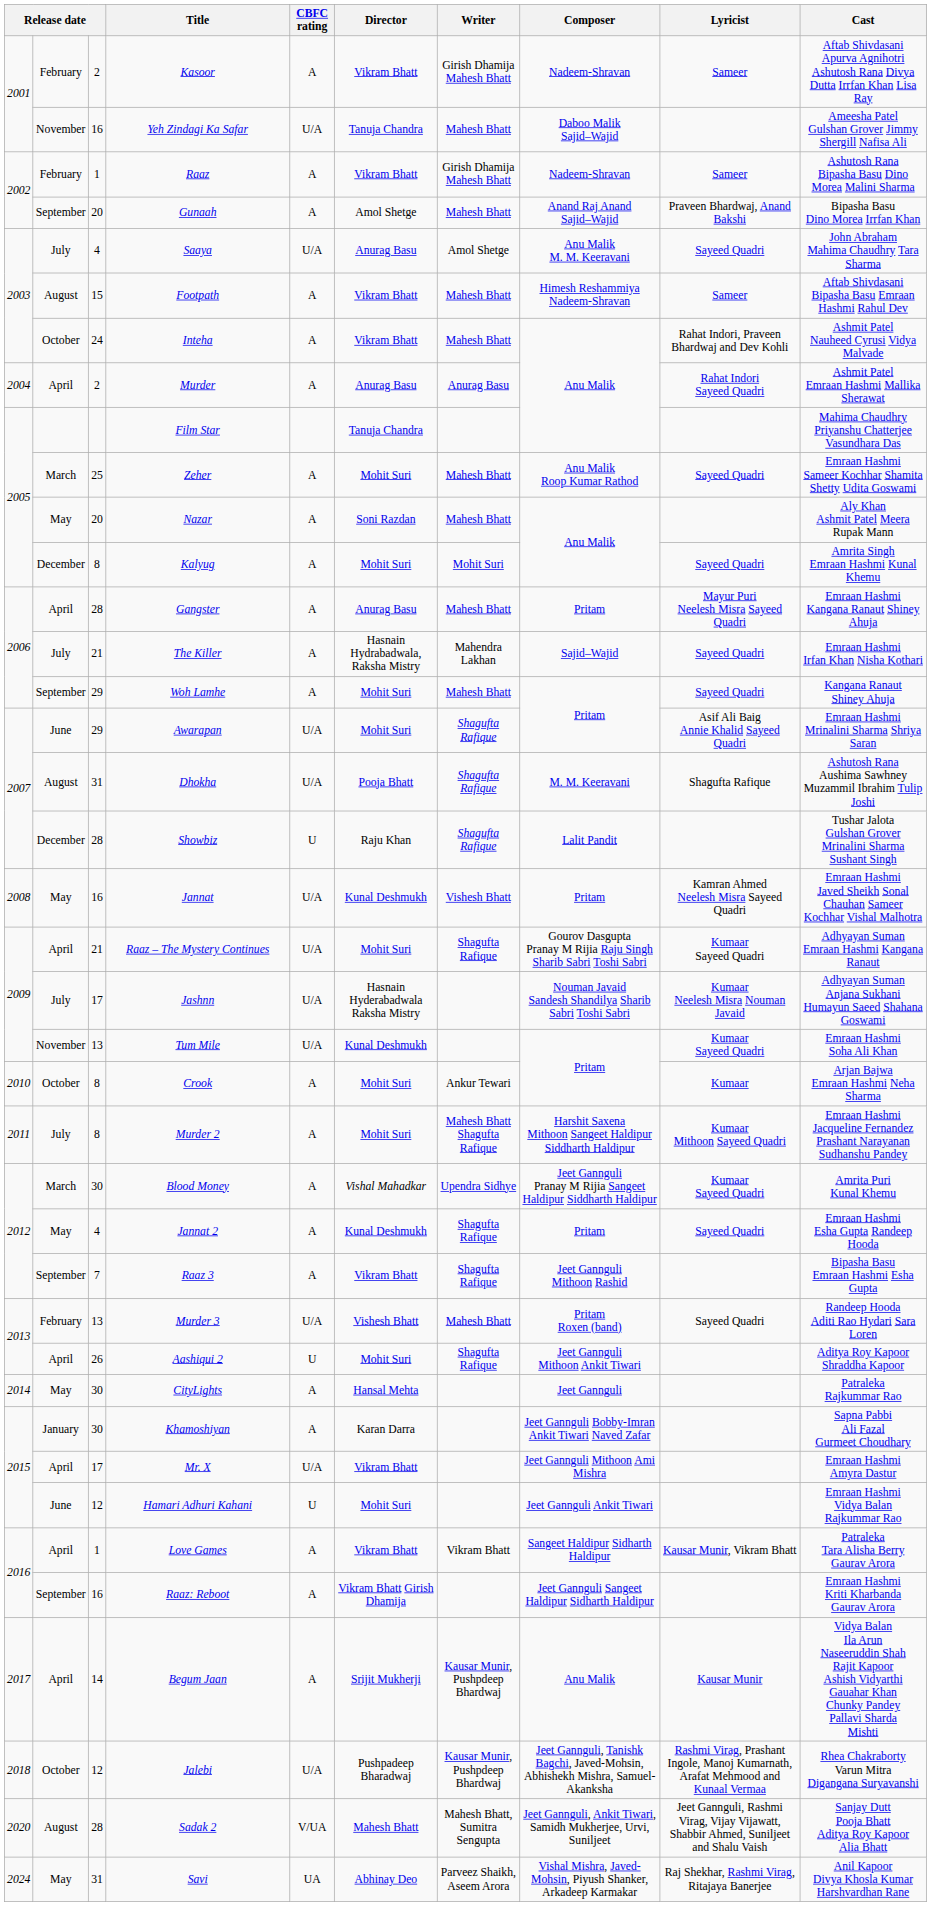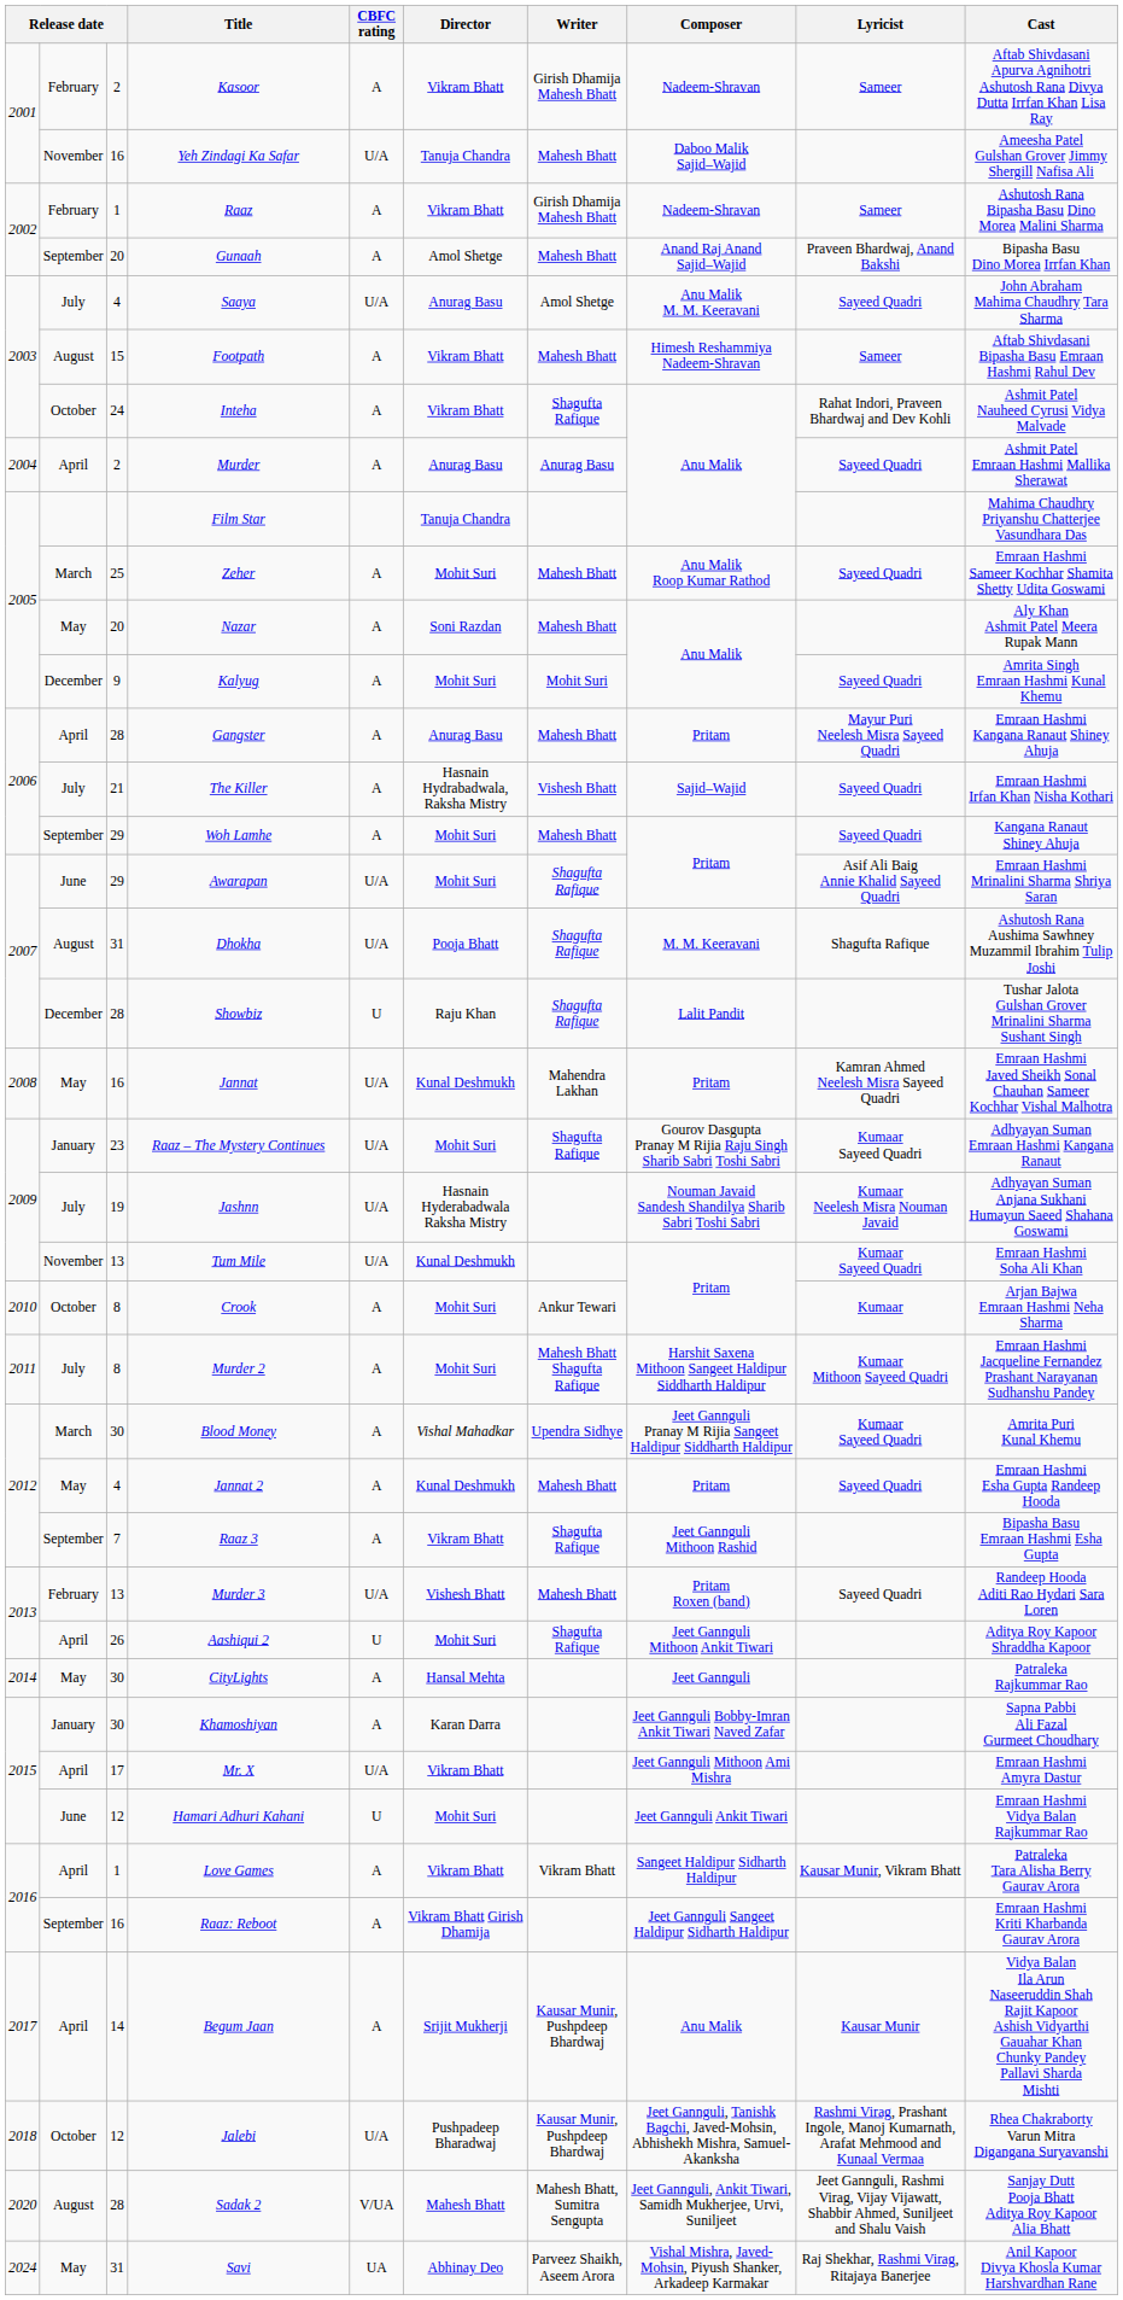Inteha | Writer: Mahesh Bhatt -> Shagufta Rafique
Murder | Lyricist: Rahat Indori Sayeed Quadri -> Sayeed Quadri
Kalyug | column 3: 8 -> 9
The Killer | Writer: Mahendra Lakhan -> Vishesh Bhatt
Jannat | Writer: Vishesh Bhatt -> Mahendra Lakhan
Raaz – The Mystery Continues | column 2: April -> January
Raaz – The Mystery Continues | column 3: 21 -> 23
Jashnn | column 3: 17 -> 19
Jannat 2 | Writer: Shagufta Rafique -> Mahesh Bhatt
